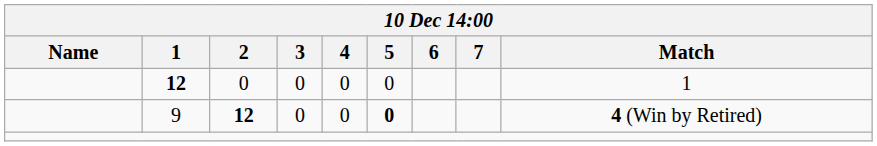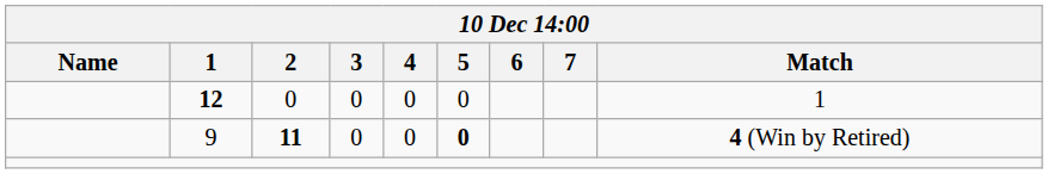row 4 | 2: 12 -> 11
